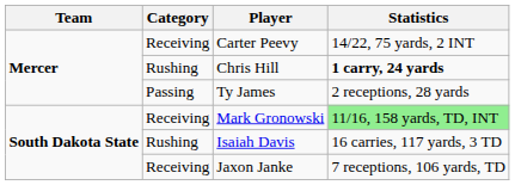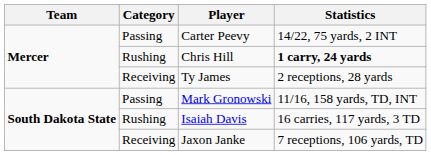Carter Peevy | Category: Receiving -> Passing
Ty James | Category: Passing -> Receiving
Mark Gronowski | Category: Receiving -> Passing
Mark Gronowski | Statistics: lightgreen background -> no background
